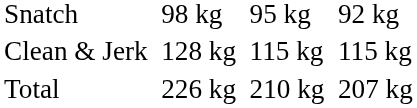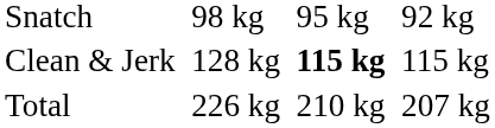Clean & Jerk | column 3: normal -> bold
